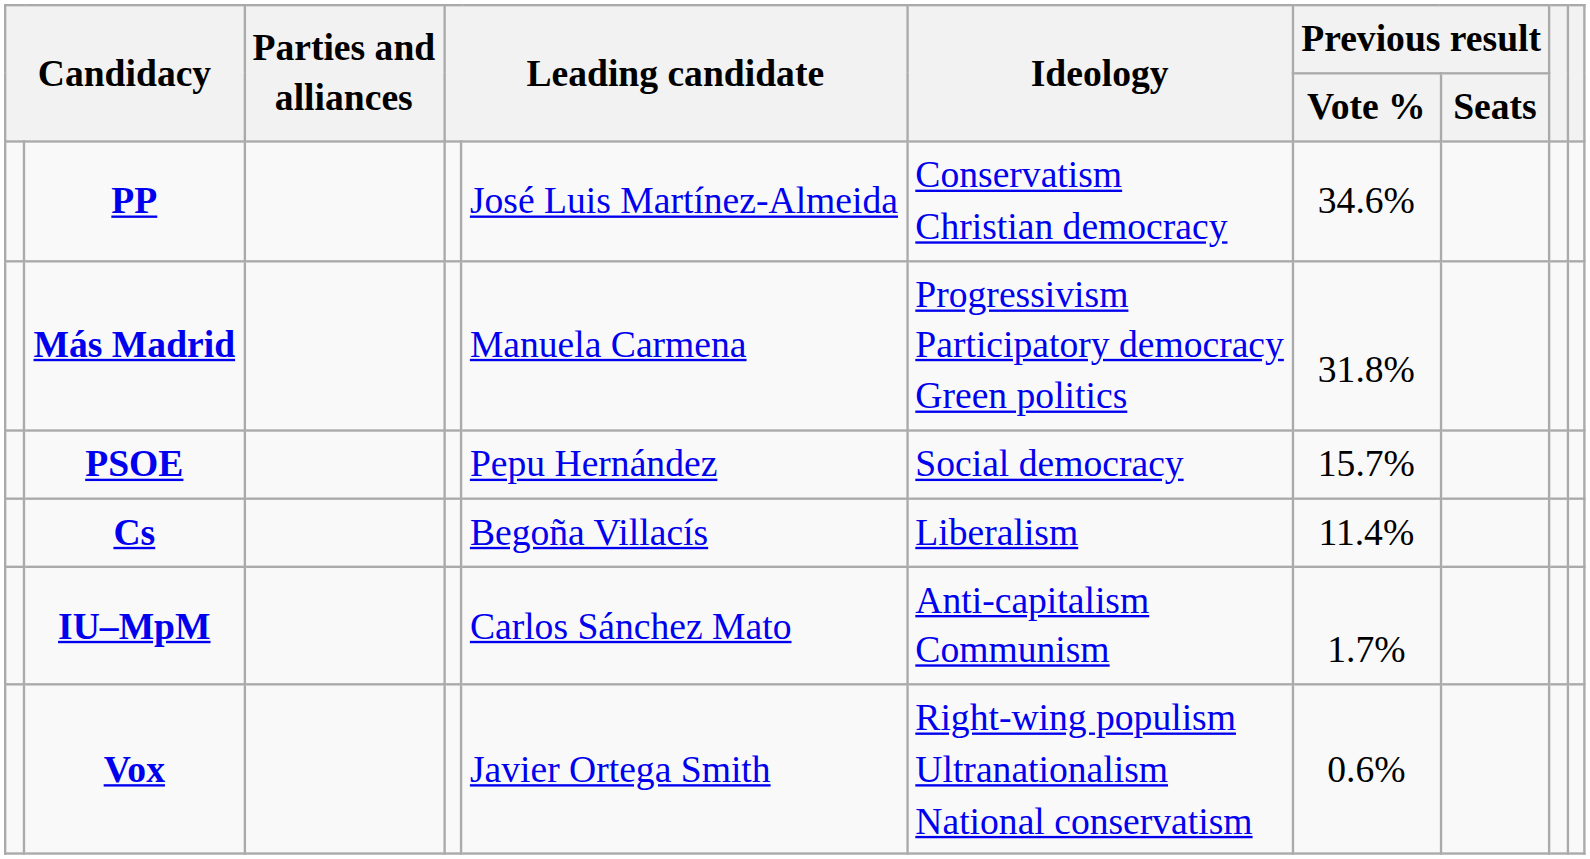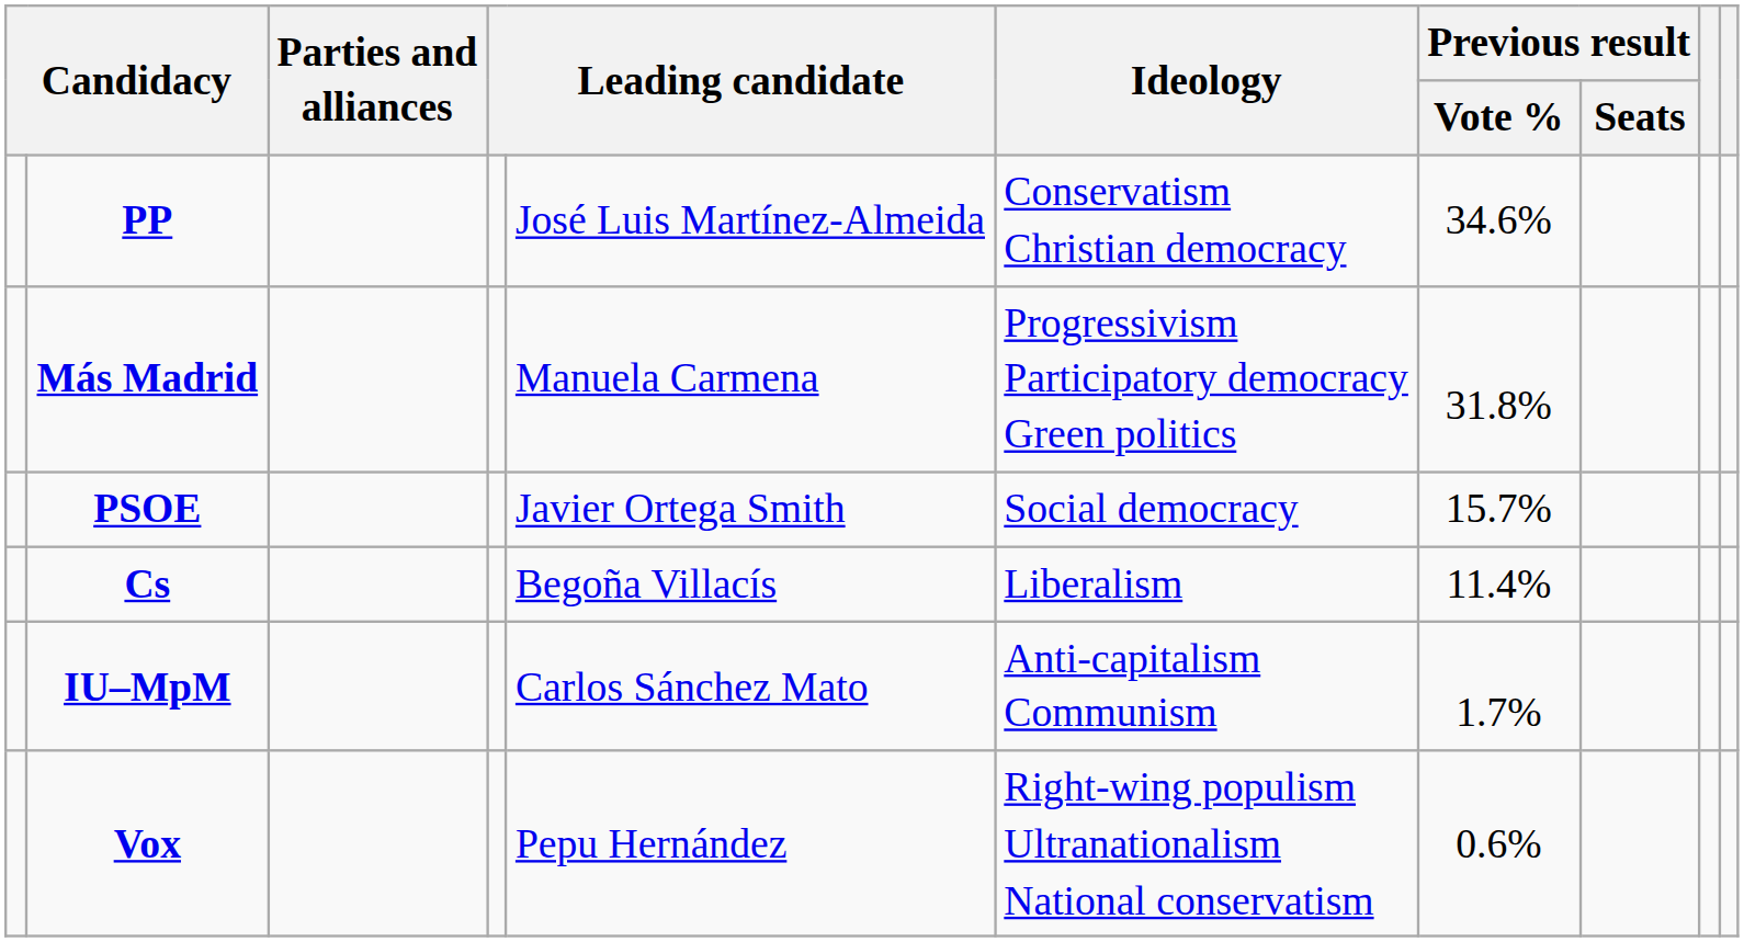PSOE | column 5: Pepu Hernández -> Javier Ortega Smith
Vox | column 5: Javier Ortega Smith -> Pepu Hernández
